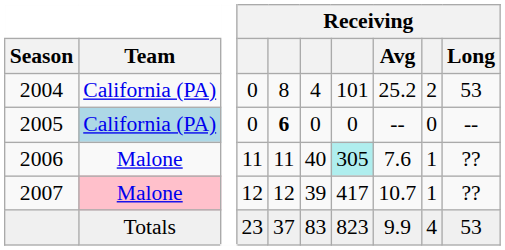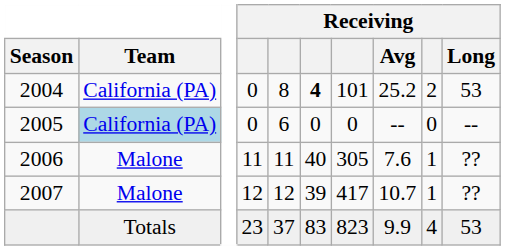2004 | column 6: normal -> bold
2005 | column 5: bold -> normal
2006 | column 7: paleturquoise background -> no background
2007 | Team: pink background -> no background
